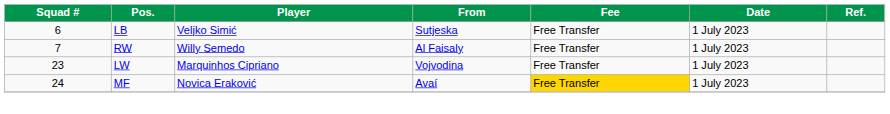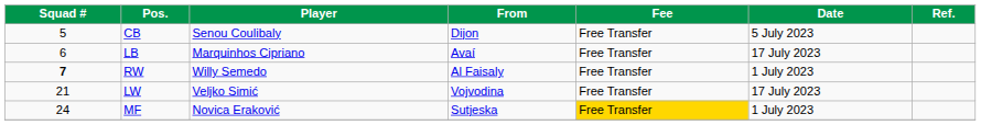+ row: 5 | CB | Senou Coulibaly | Dijon | Free Transfer | 5 July 2023
LB | Player: Veljko Simić -> Marquinhos Cipriano
LB | From: Sutjeska -> Avaí
LB | Date: 1 July 2023 -> 17 July 2023
RW | Squad #: normal -> bold
LW | Squad #: 23 -> 21
LW | Player: Marquinhos Cipriano -> Veljko Simić
LW | Date: 1 July 2023 -> 17 July 2023
MF | From: Avaí -> Sutjeska
